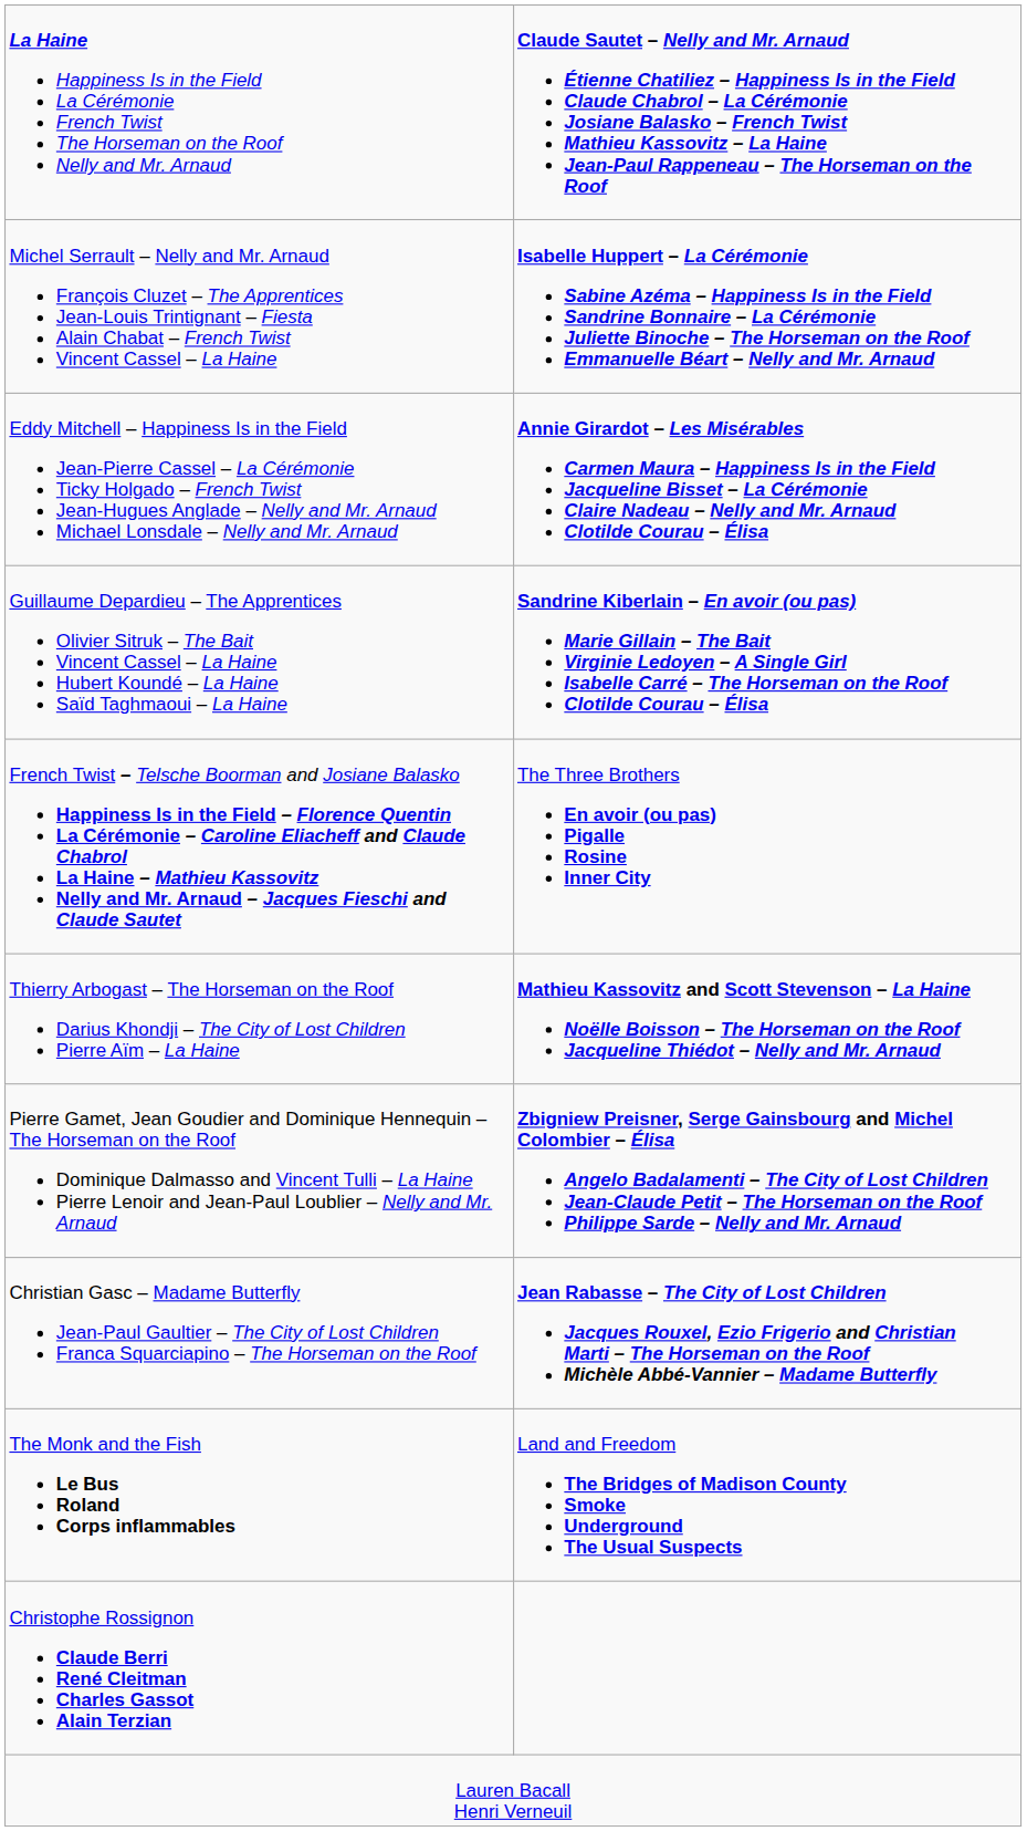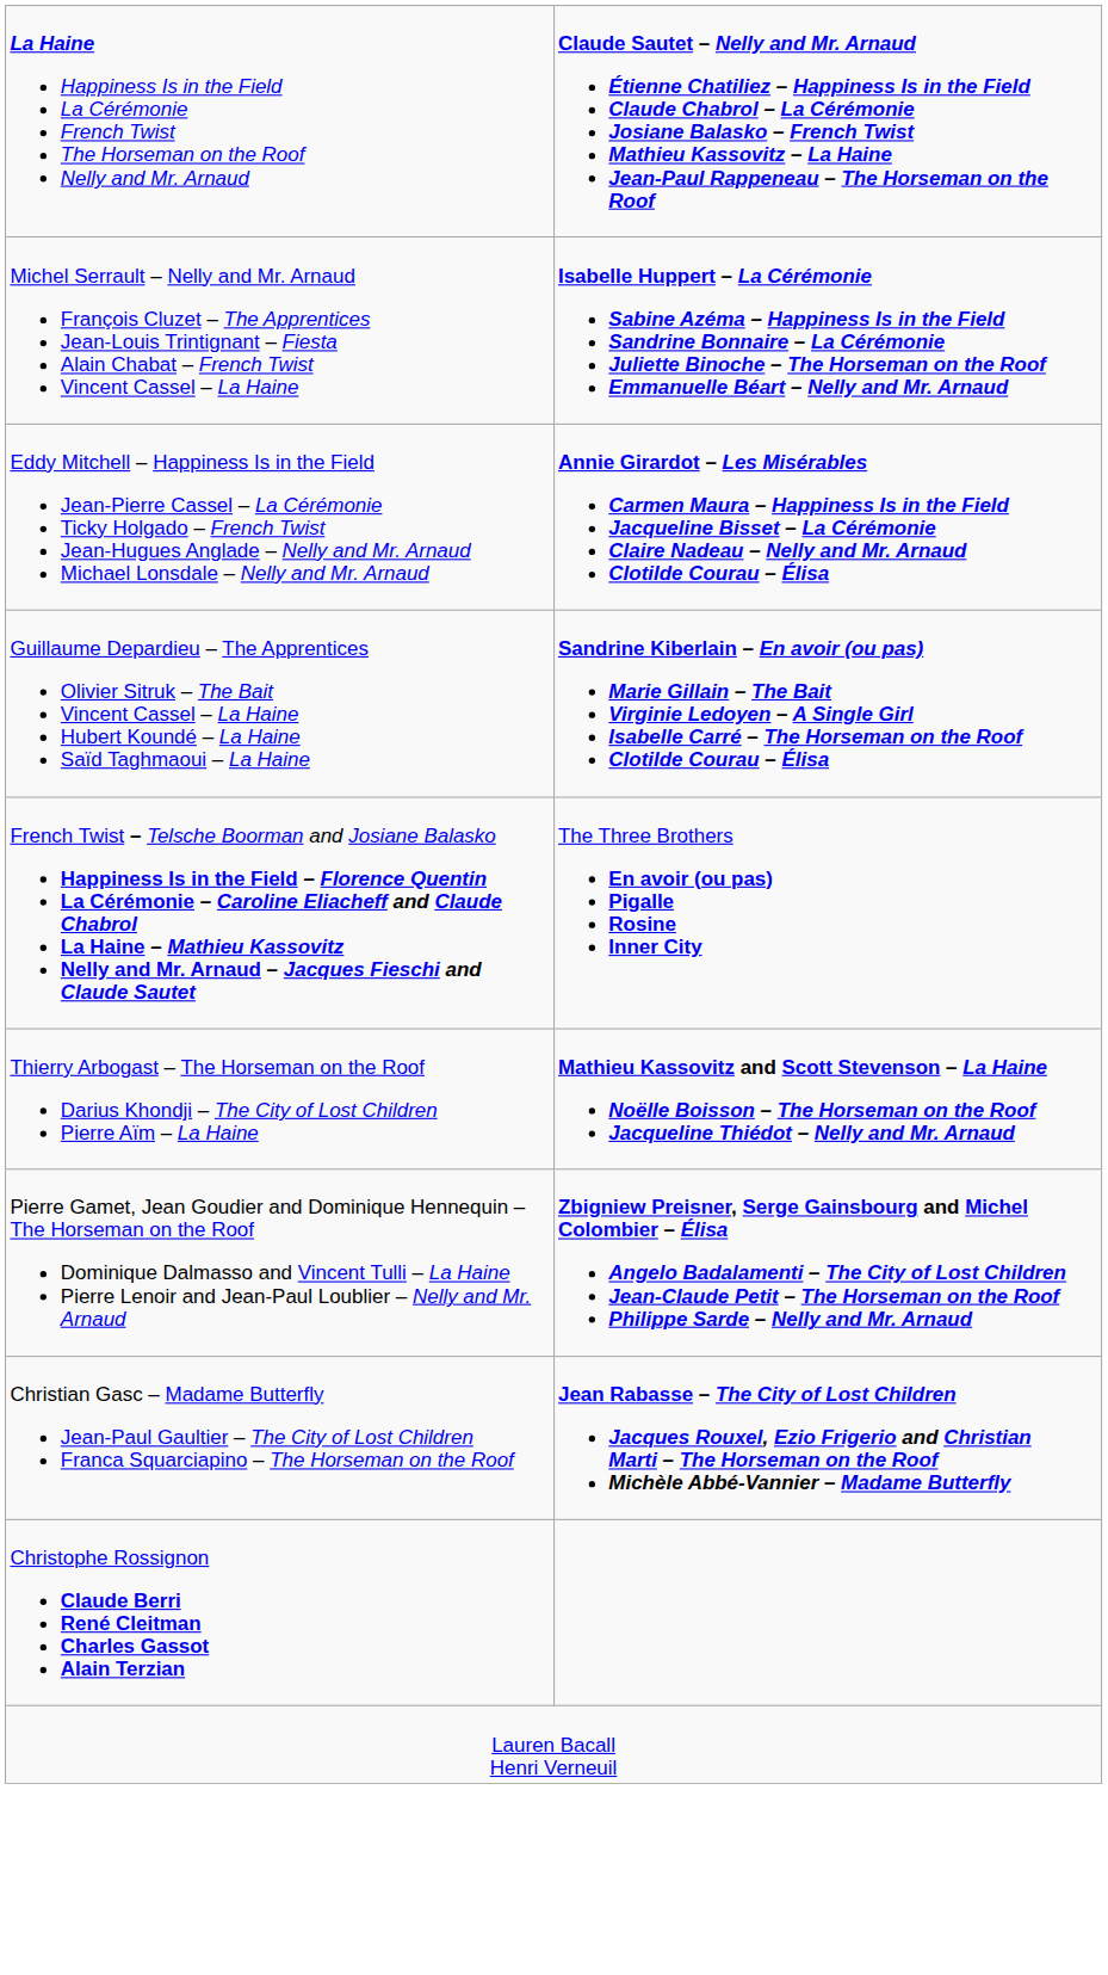- row: The Monk and the Fish Le Bus Roland Corps inflammables | Land and Freedom The Bridges of Madison County Smoke Underground The Usual Suspects
